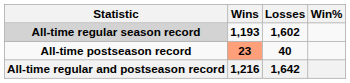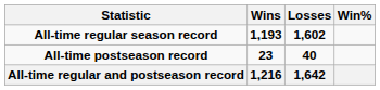row 2 | Statistic: lightgrey background -> no background
row 3 | Wins: lightsalmon background -> no background
